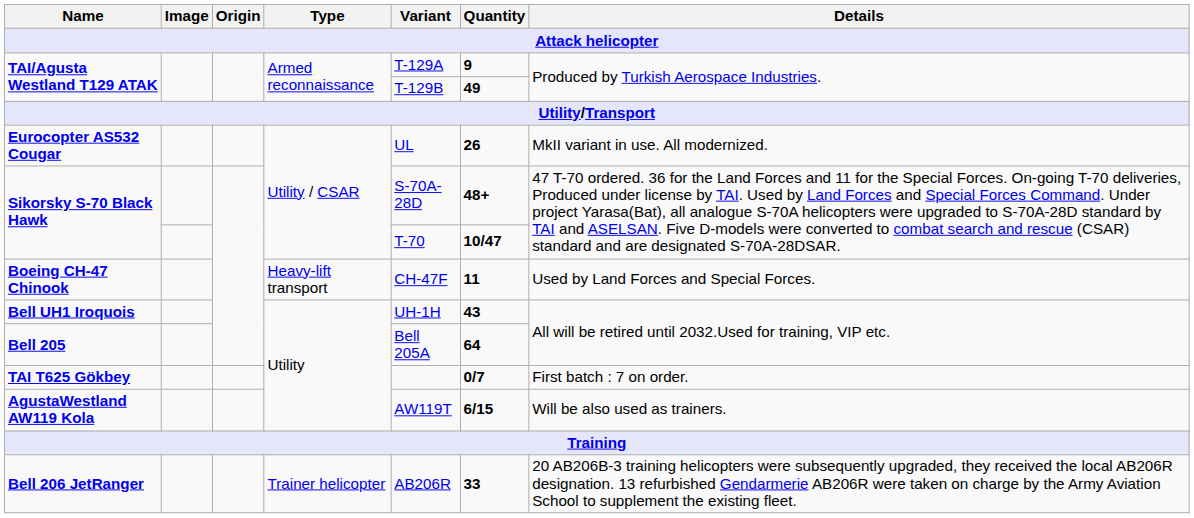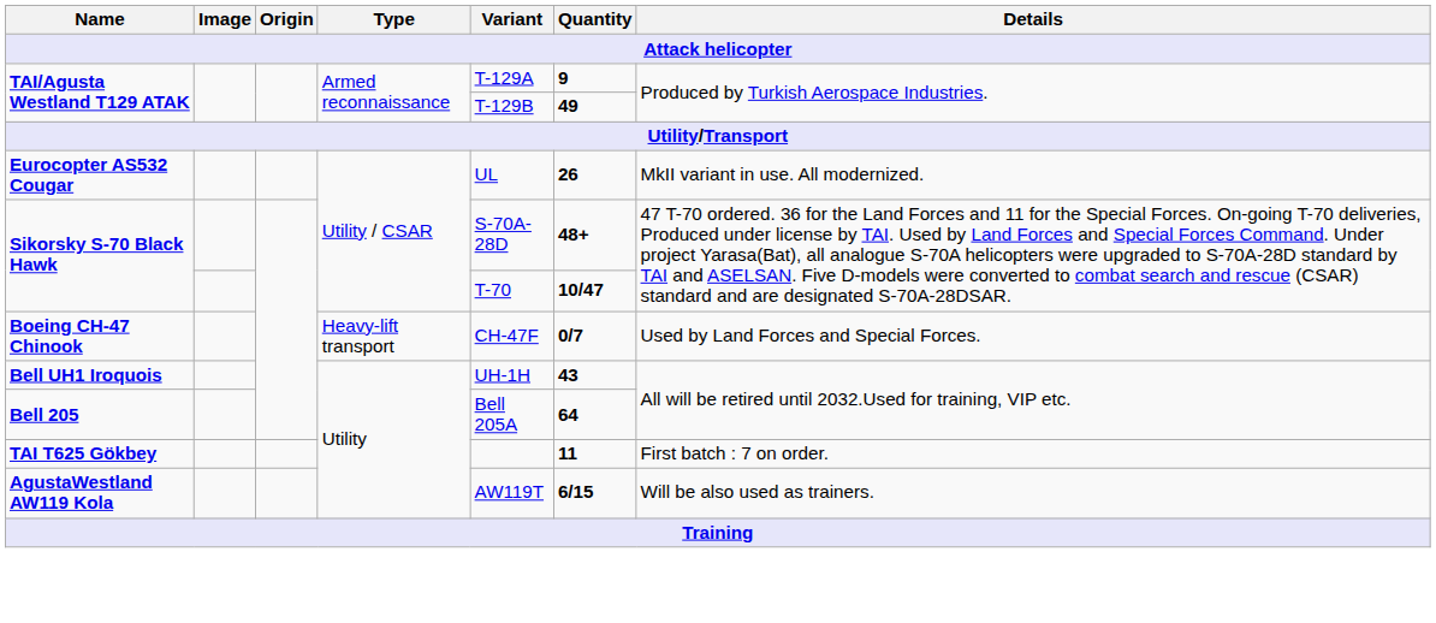Boeing CH-47 Chinook | Quantity: 11 -> 0/7
TAI T625 Gökbey | Quantity: 0/7 -> 11
- row: Bell 206 JetRanger | Trainer helicopter | AB206R | 33 | 20 AB206B-3 training helicopters were subsequently upgraded, they received the local AB206R designation. 13 refurbished Gendarmerie AB206R were taken on charge by the Army Aviation School to supplement the existing fleet.
